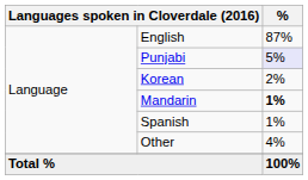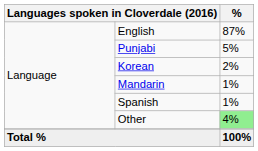Punjabi | %: lavender background -> no background
Mandarin | %: bold -> normal
Other | %: no background -> lightgreen background
